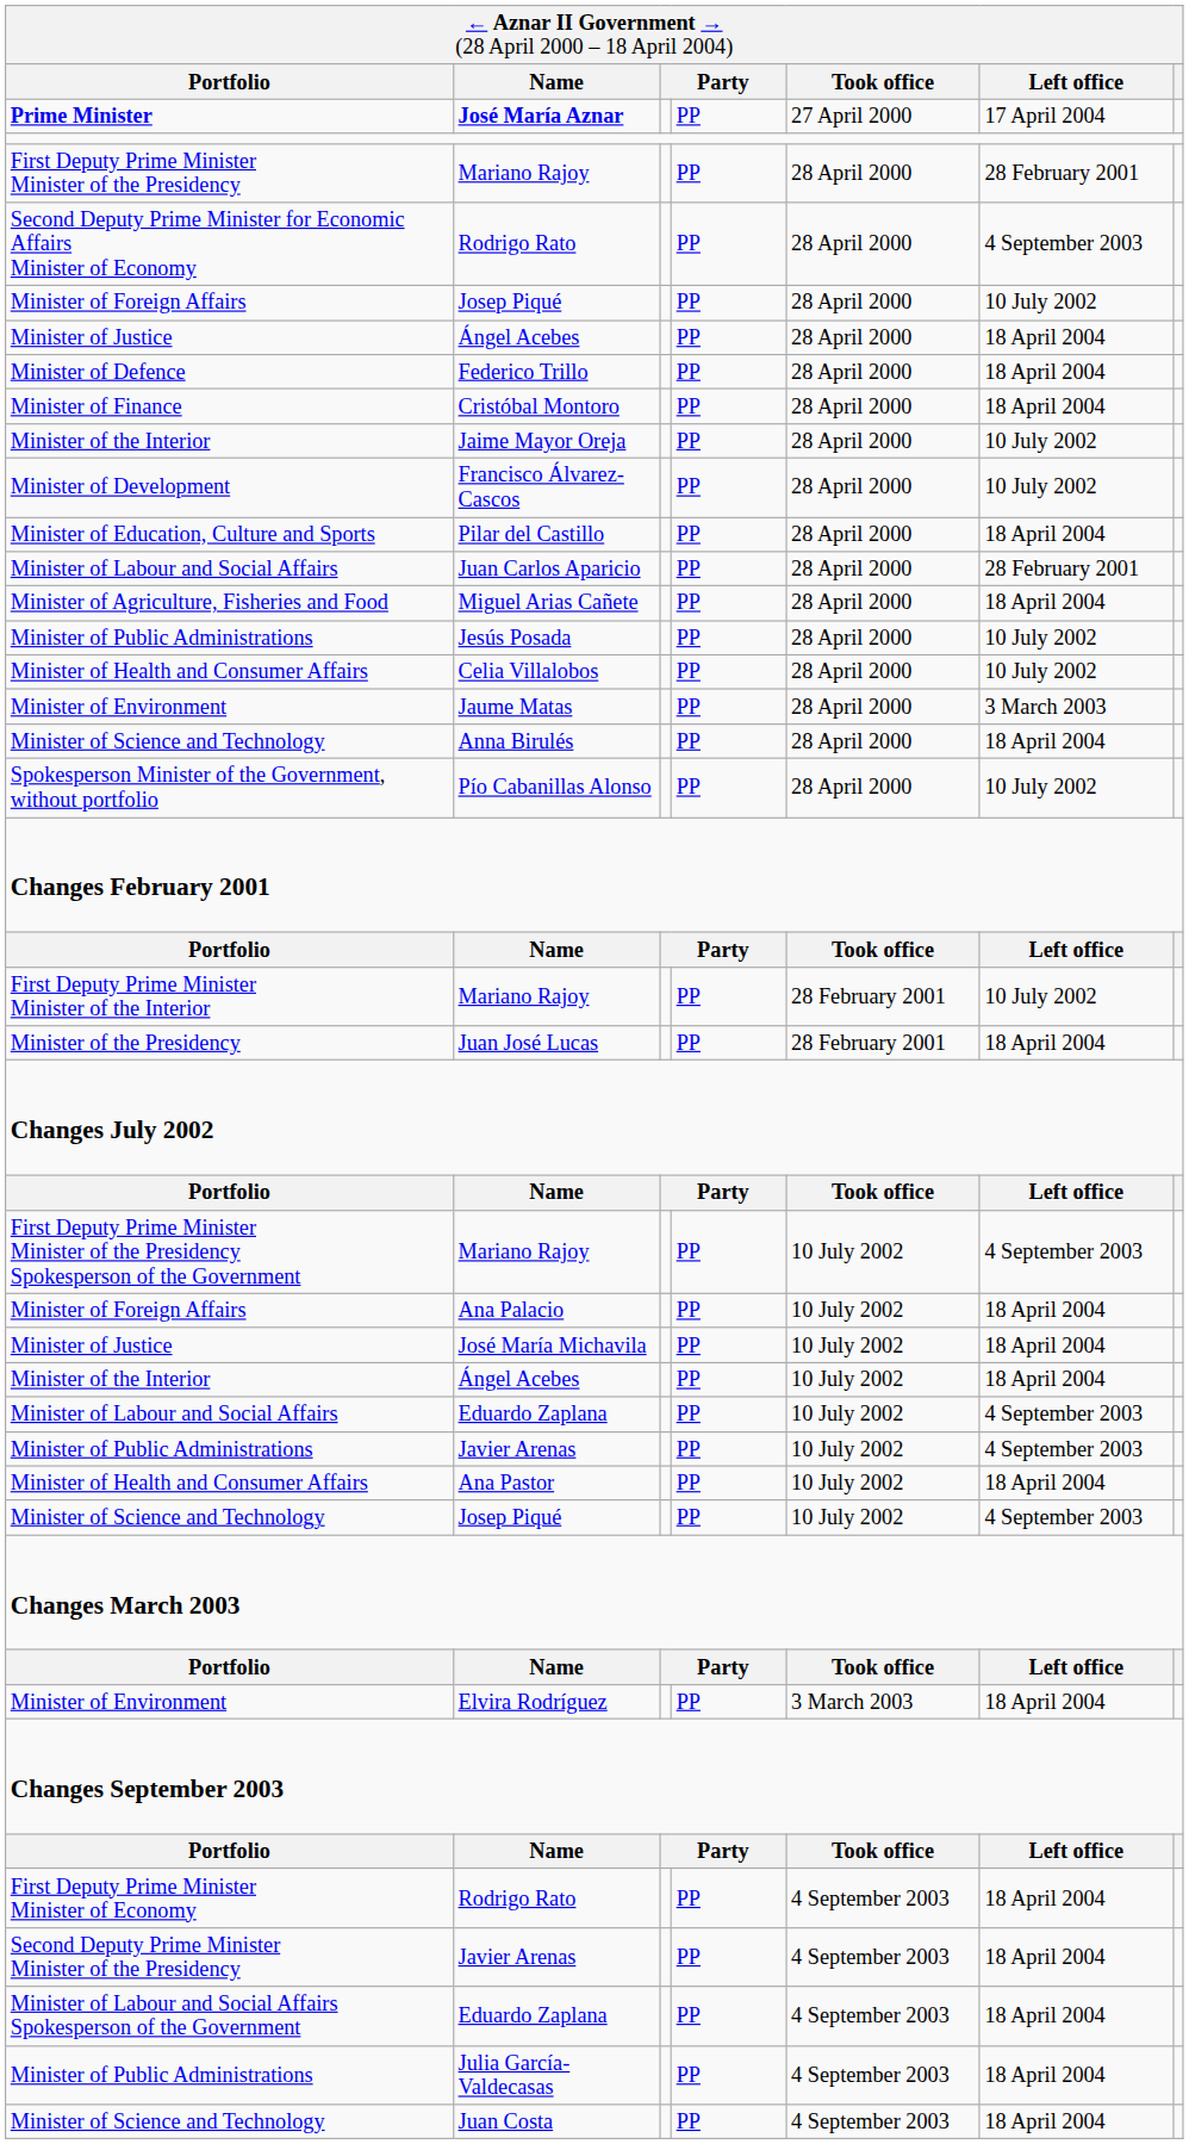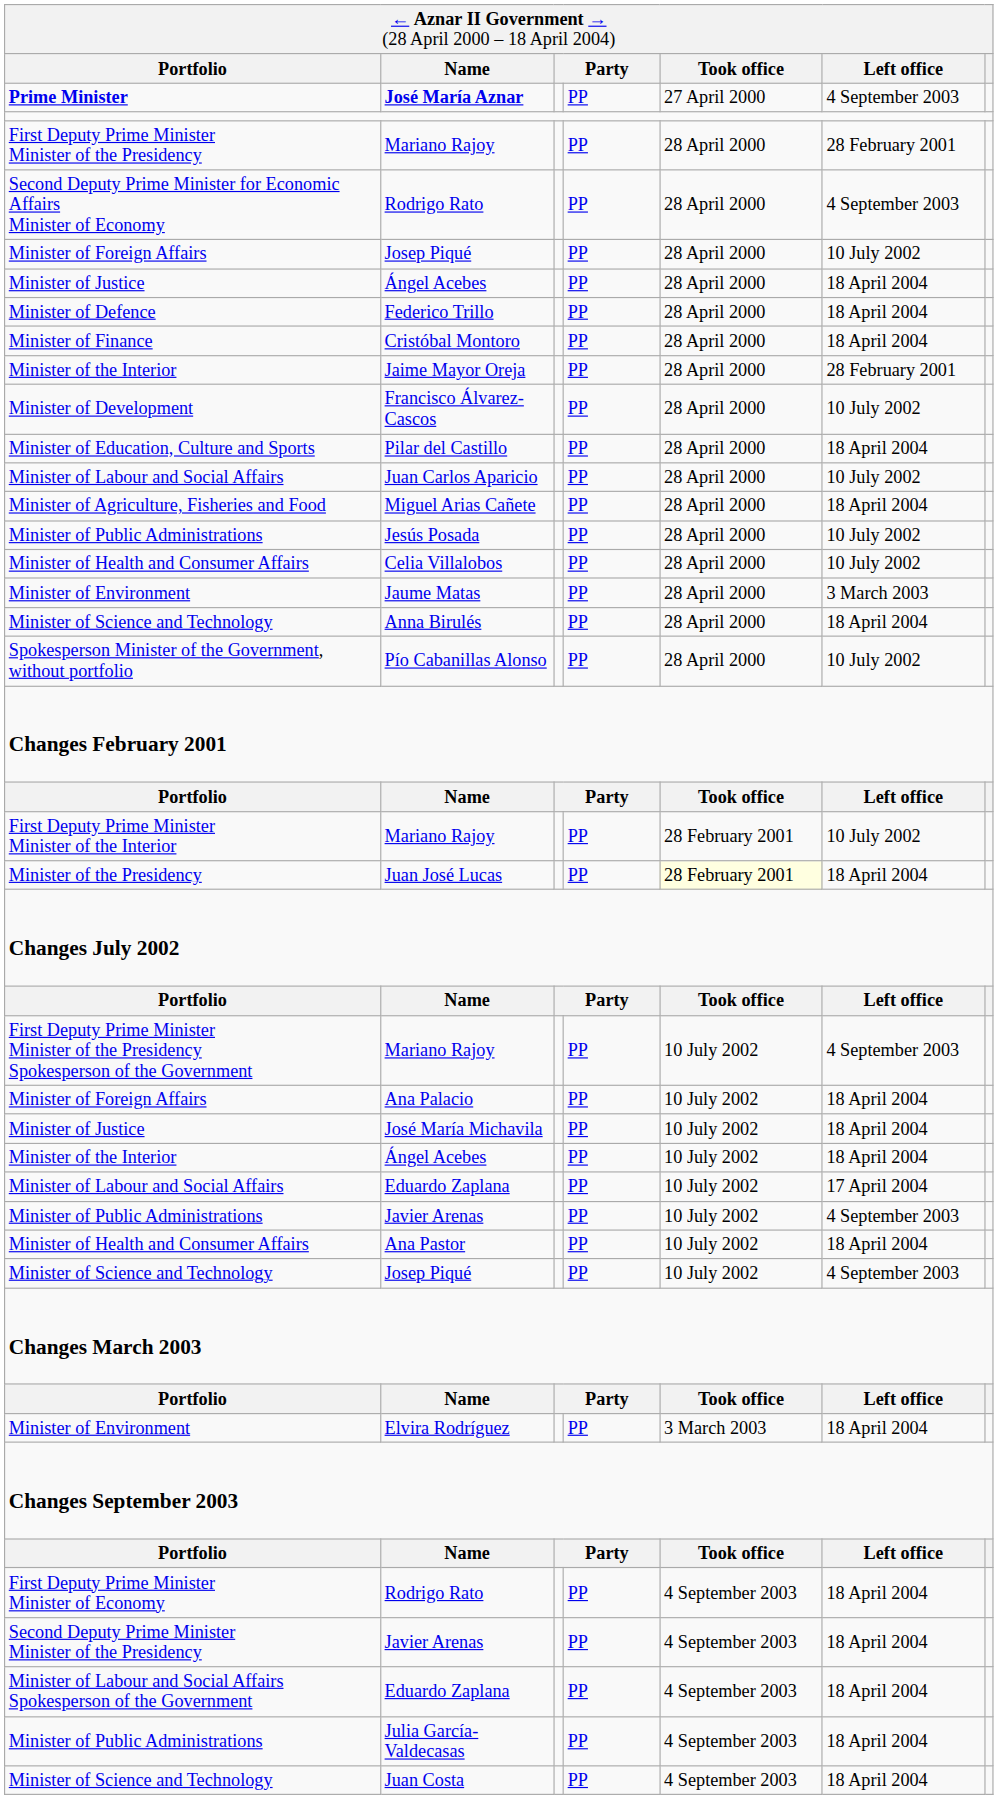José María Aznar | column 6: 17 April 2004 -> 4 September 2003
Jaime Mayor Oreja | column 6: 10 July 2002 -> 28 February 2001
Juan Carlos Aparicio | column 6: 28 February 2001 -> 10 July 2002
Juan José Lucas | column 5: no background -> lightyellow background
Minister of Labour and Social Affairs / Eduardo Zaplana | column 6: 4 September 2003 -> 17 April 2004
